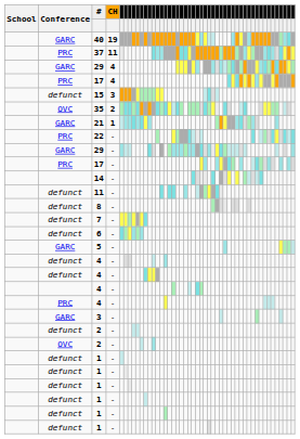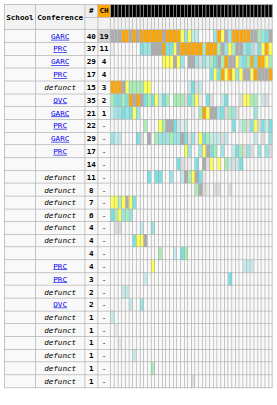40 | CH: no background -> lightgrey background
- row: GARC | 5 | -
- row: GARC | 3 | -
+ row: PRC | 3 | -
